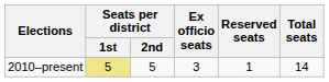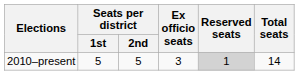2010–present | Seats per district / 1st: khaki background -> no background
2010–present | Reserved seats: no background -> lightgrey background
